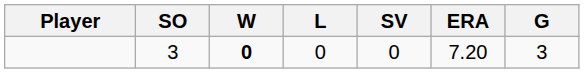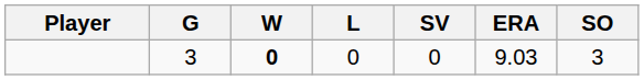columns swapped: G <-> SO
row 2 | ERA: 7.20 -> 9.03
